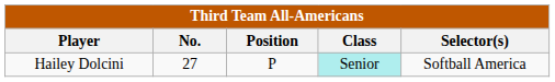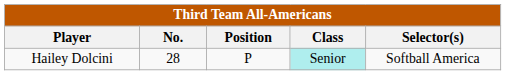Hailey Dolcini | No.: 27 -> 28
